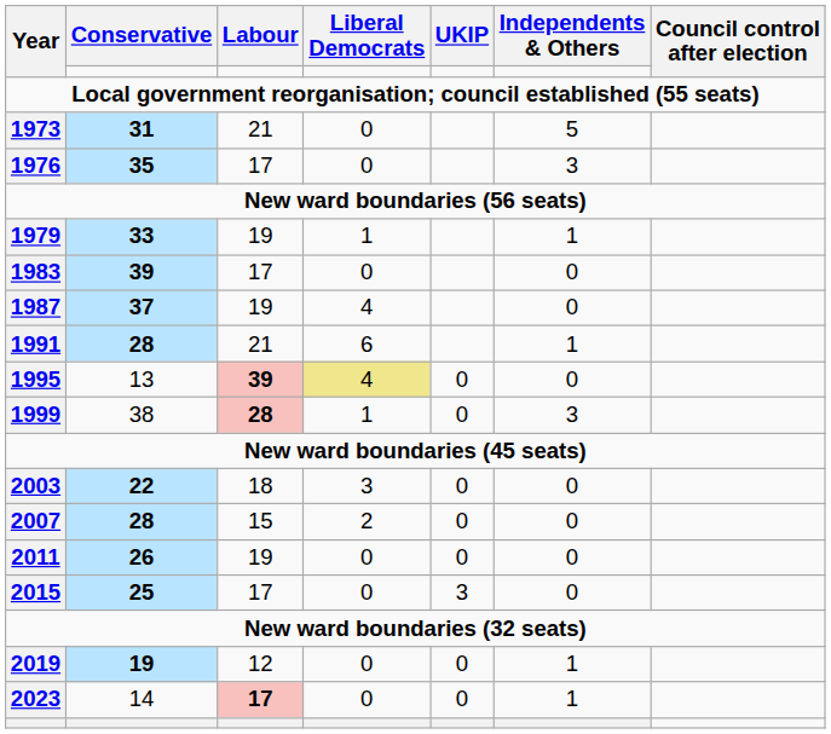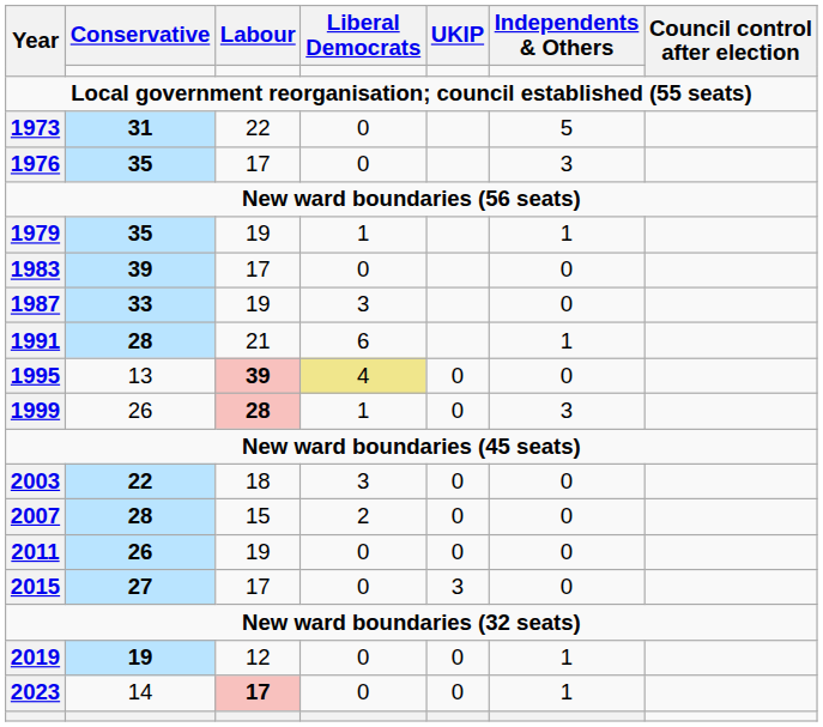1973 | Labour: 21 -> 22
1979 | Conservative: 33 -> 35
1987 | Conservative: 37 -> 33
1987 | Liberal Democrats: 4 -> 3
1999 | Conservative: 38 -> 26
2015 | Conservative: 25 -> 27
